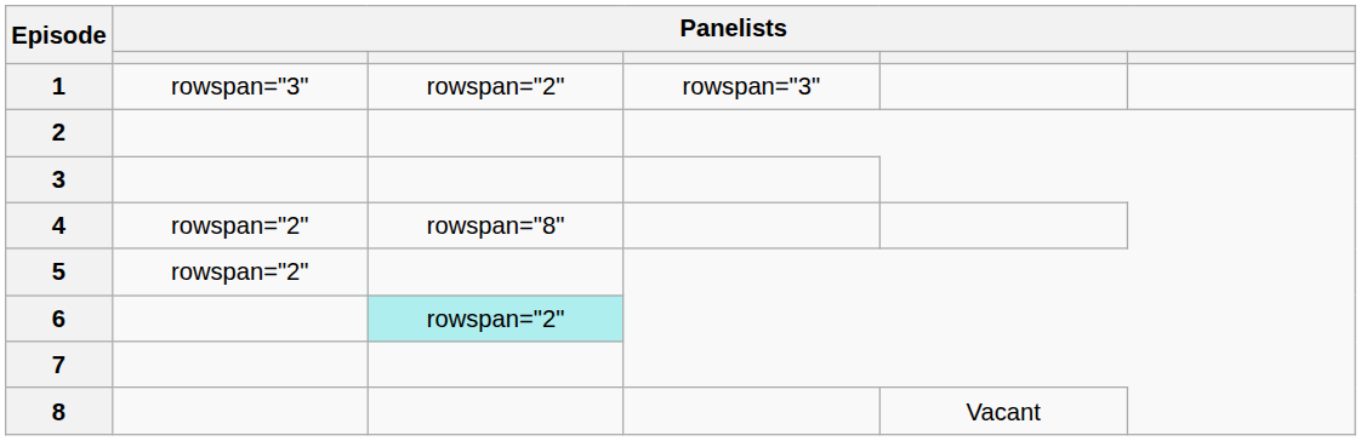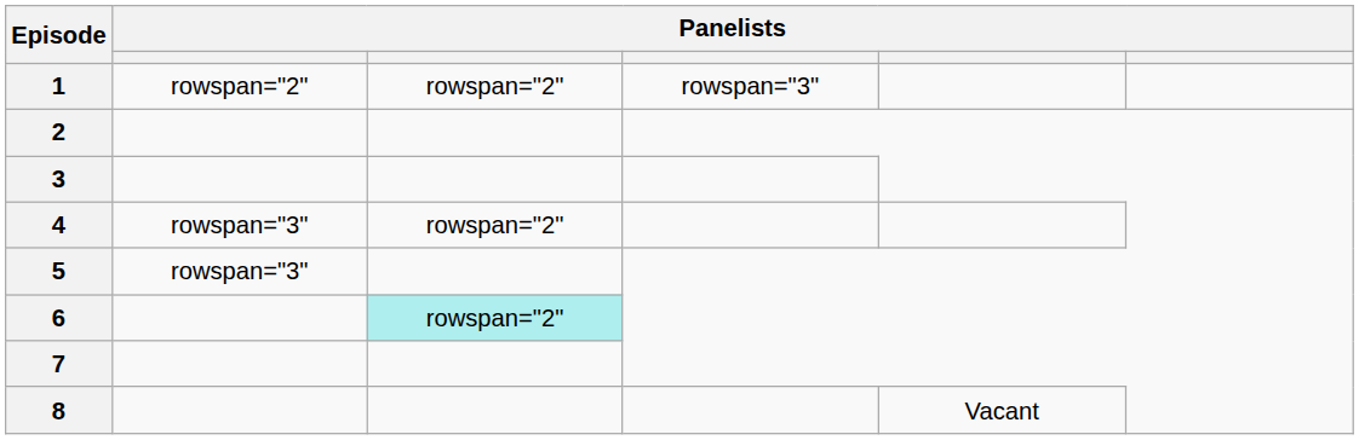1 | column 2: rowspan="3" -> rowspan="2"
4 | column 2: rowspan="2" -> rowspan="3"
4 | column 3: rowspan="8" -> rowspan="2"
5 | column 2: rowspan="2" -> rowspan="3"
